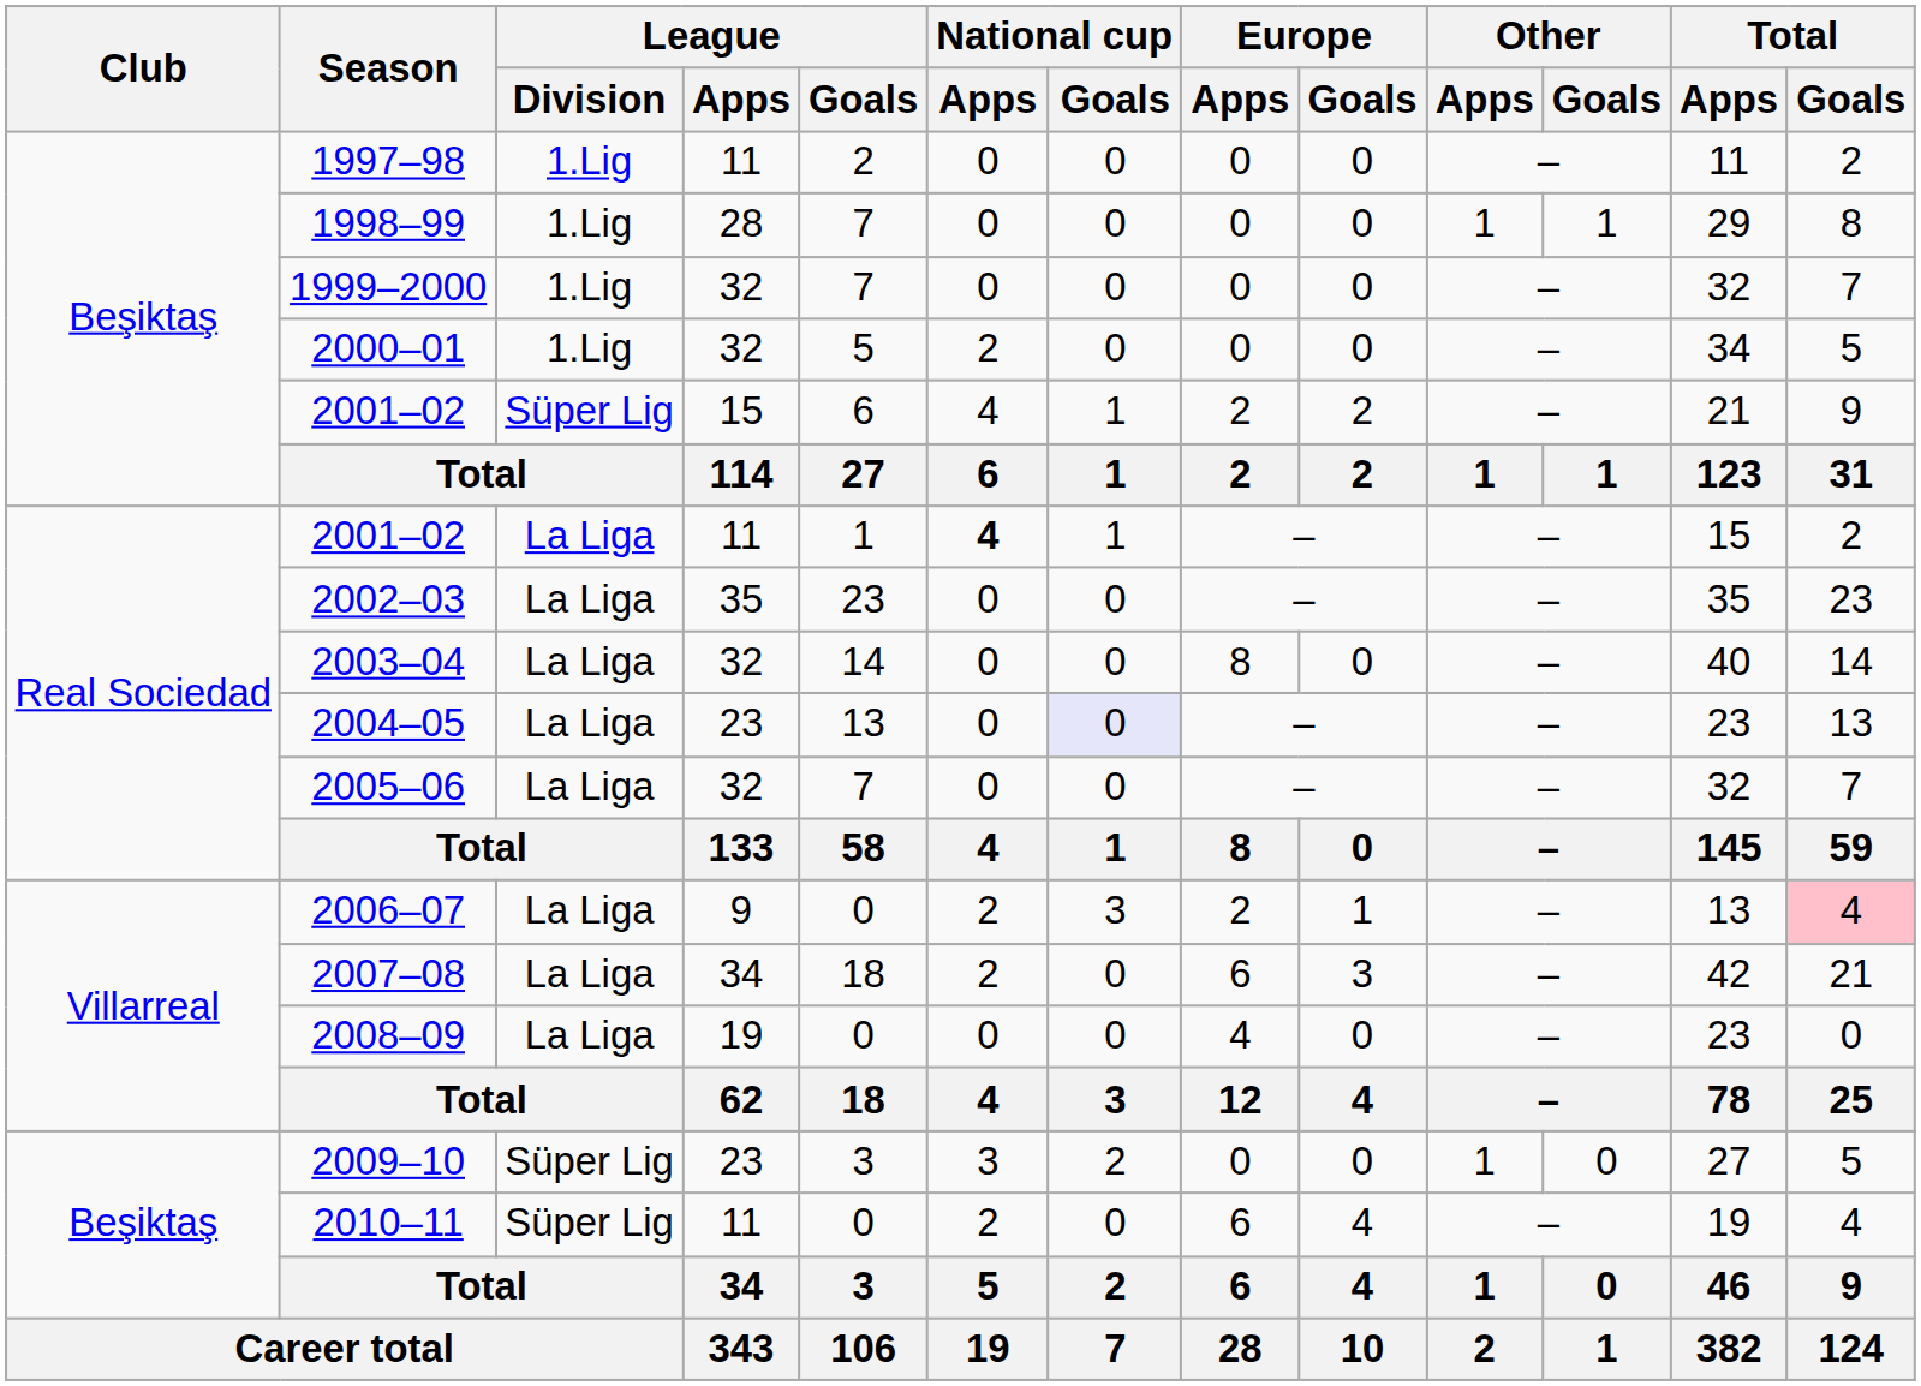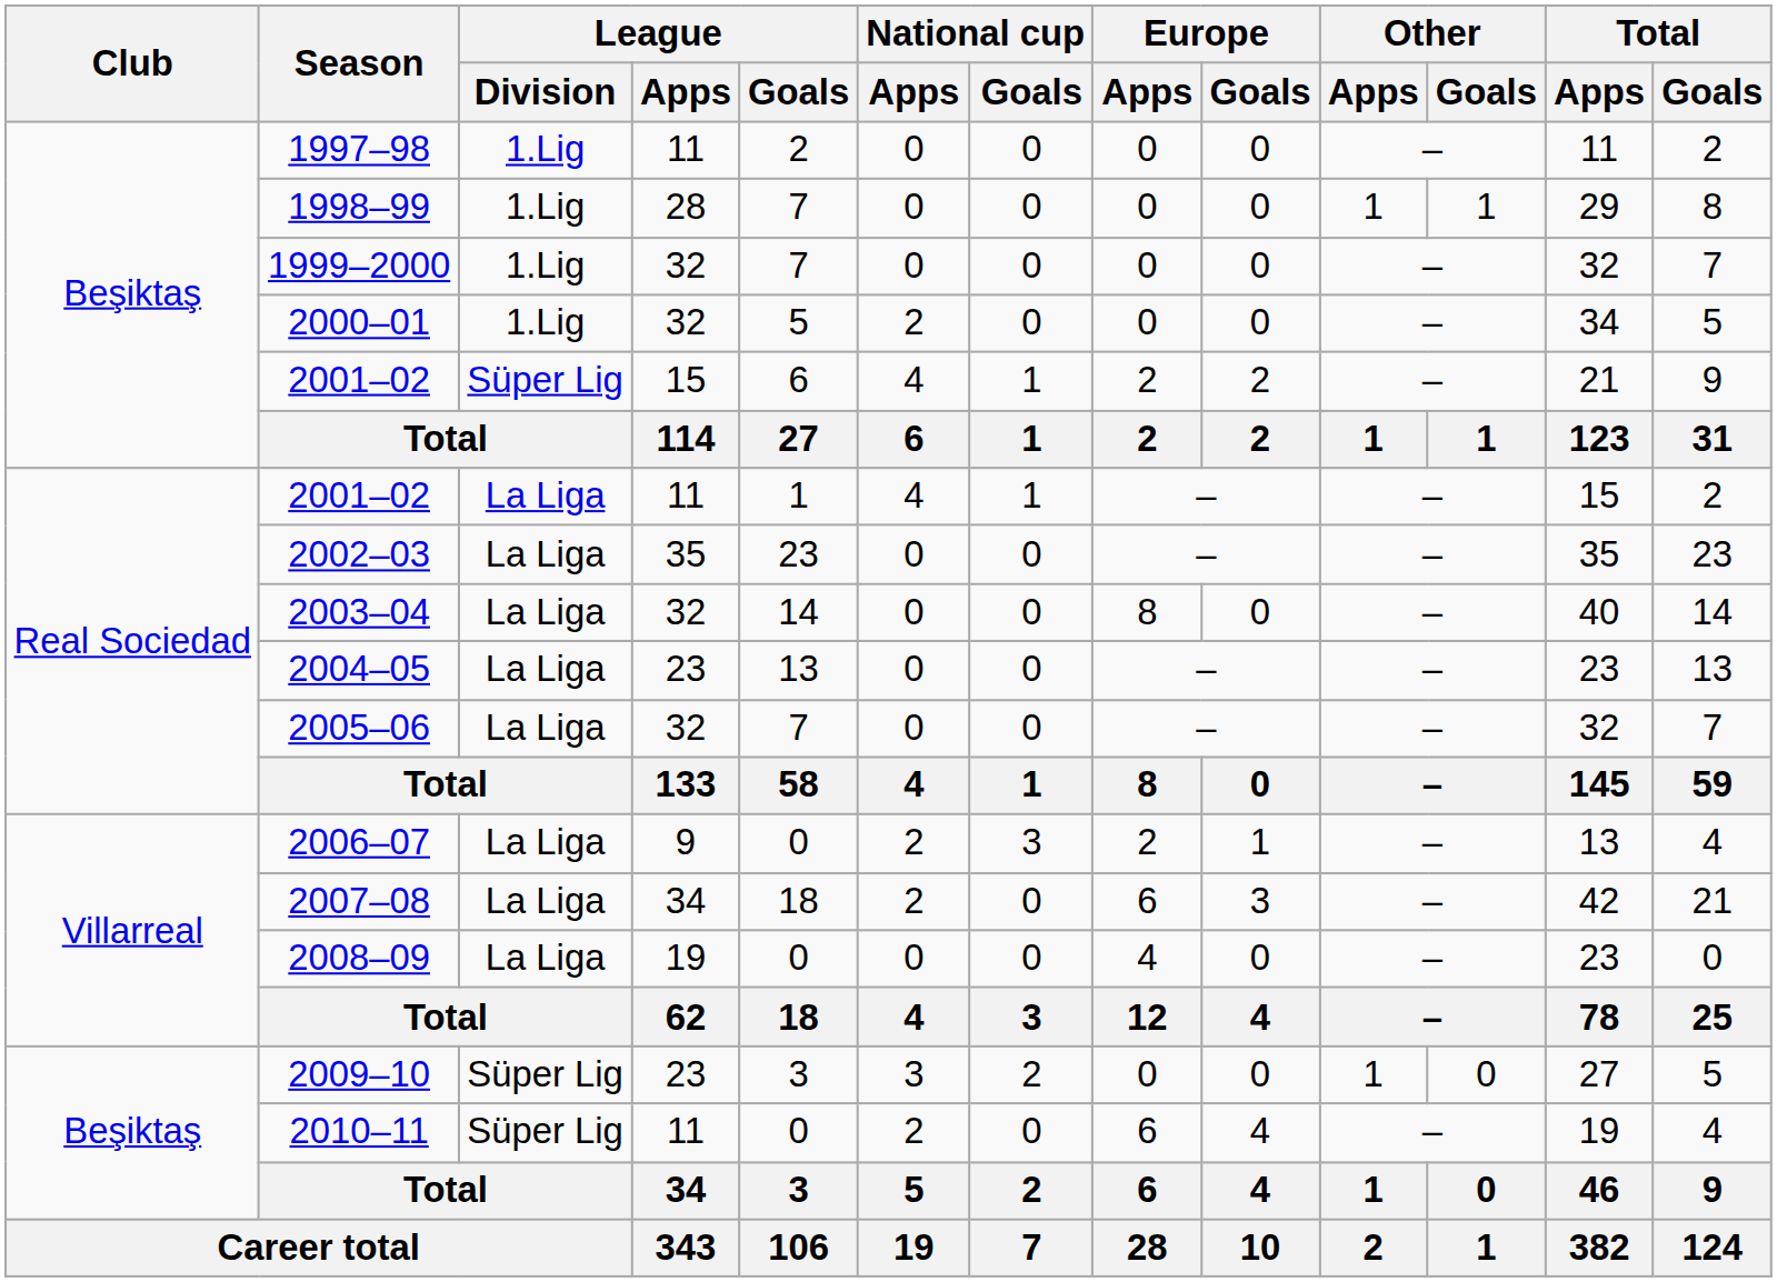2001–02 / 11 | National cup / Apps: bold -> normal
2004–05 | National cup / Goals: lavender background -> no background
2006–07 | Total / Goals: pink background -> no background
